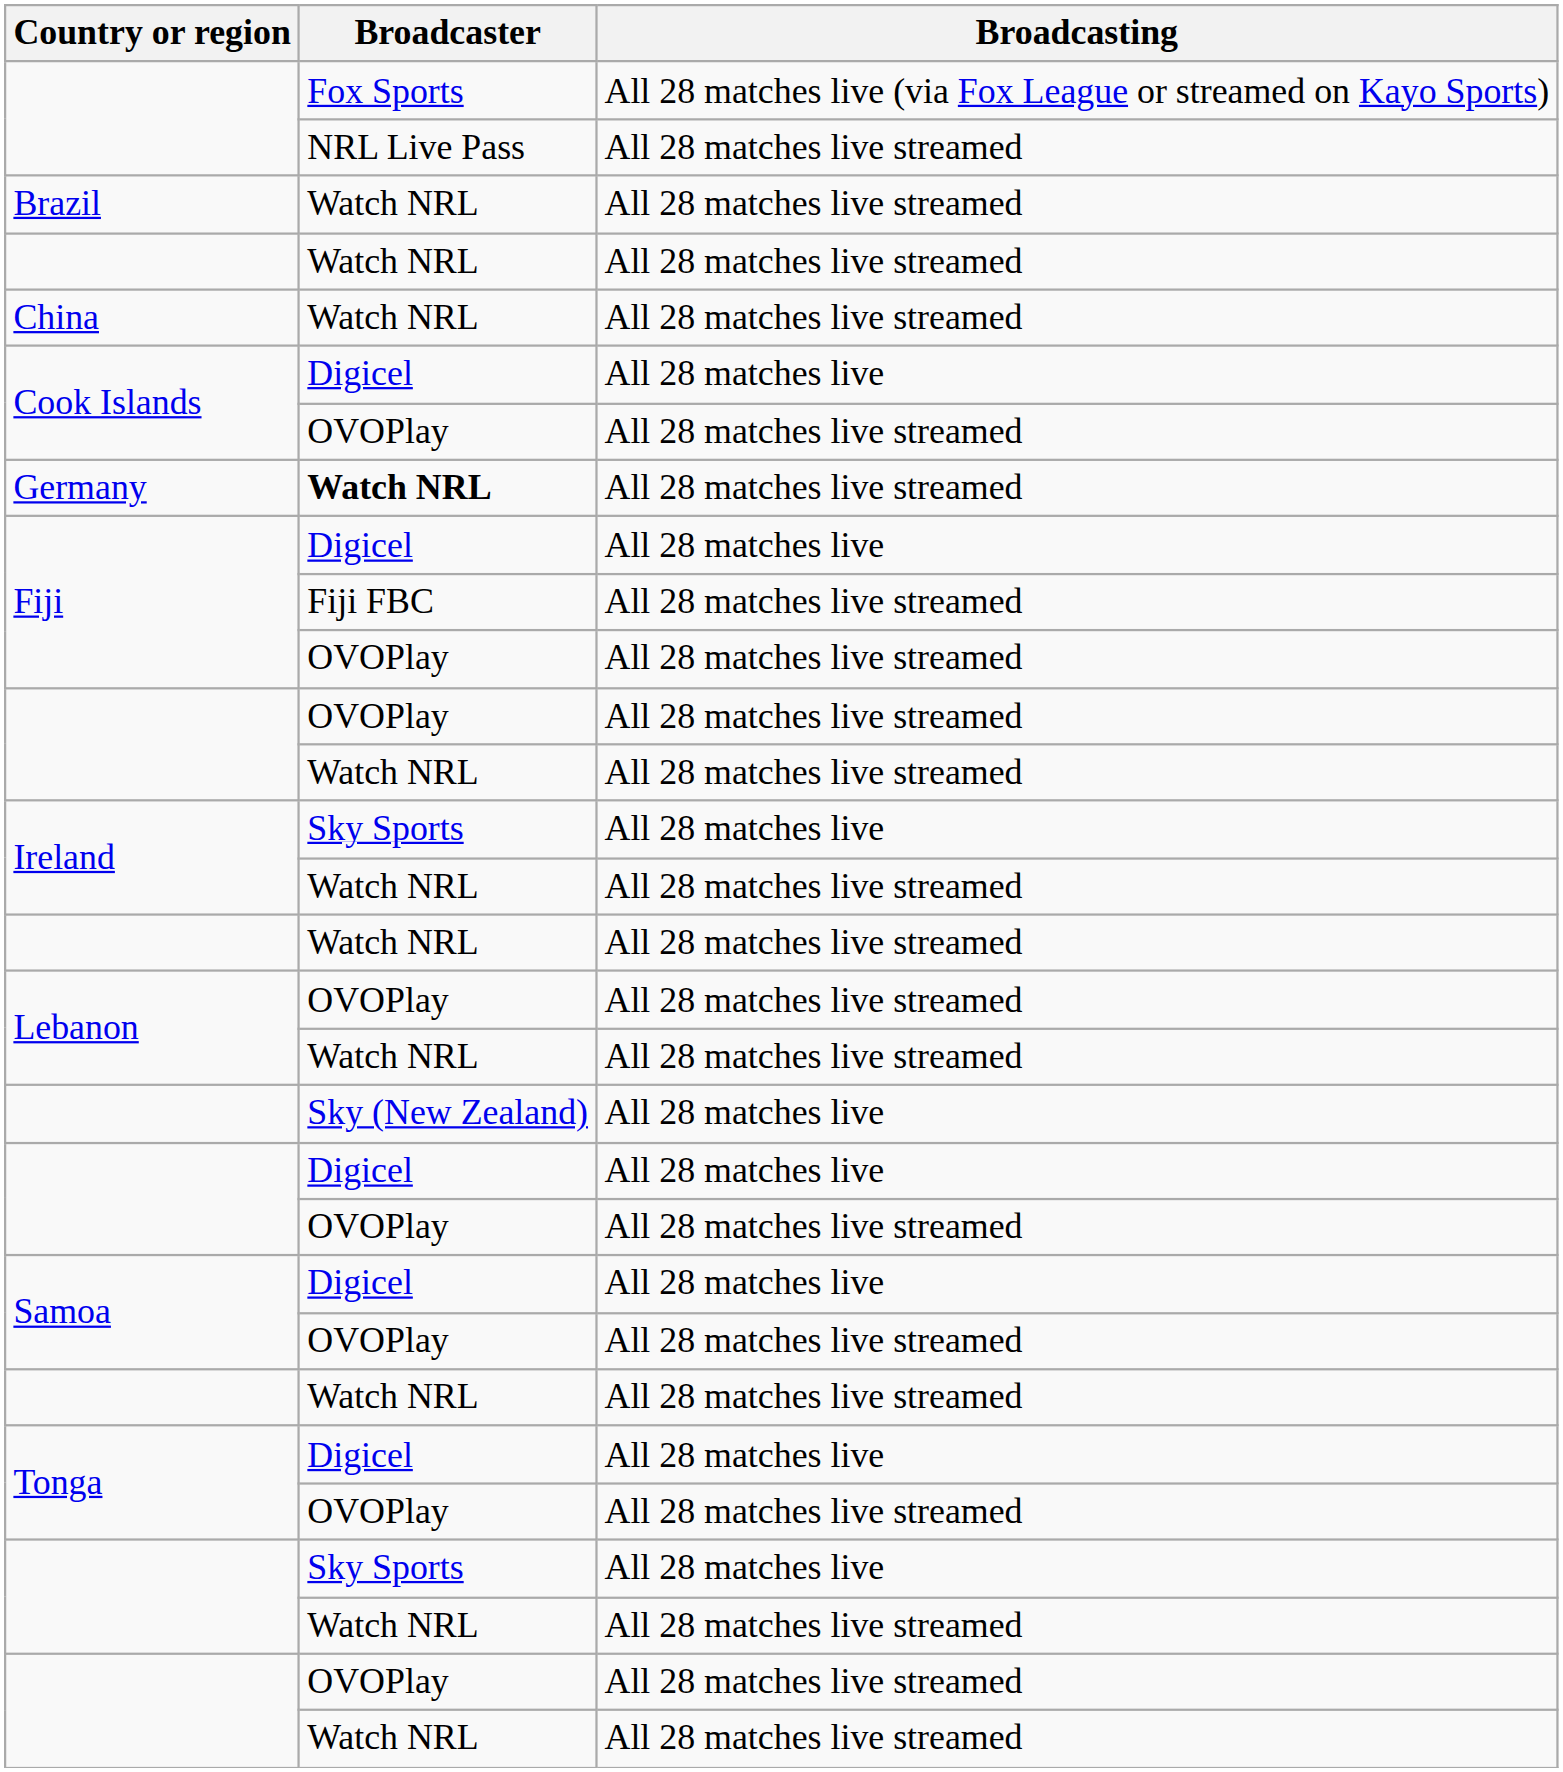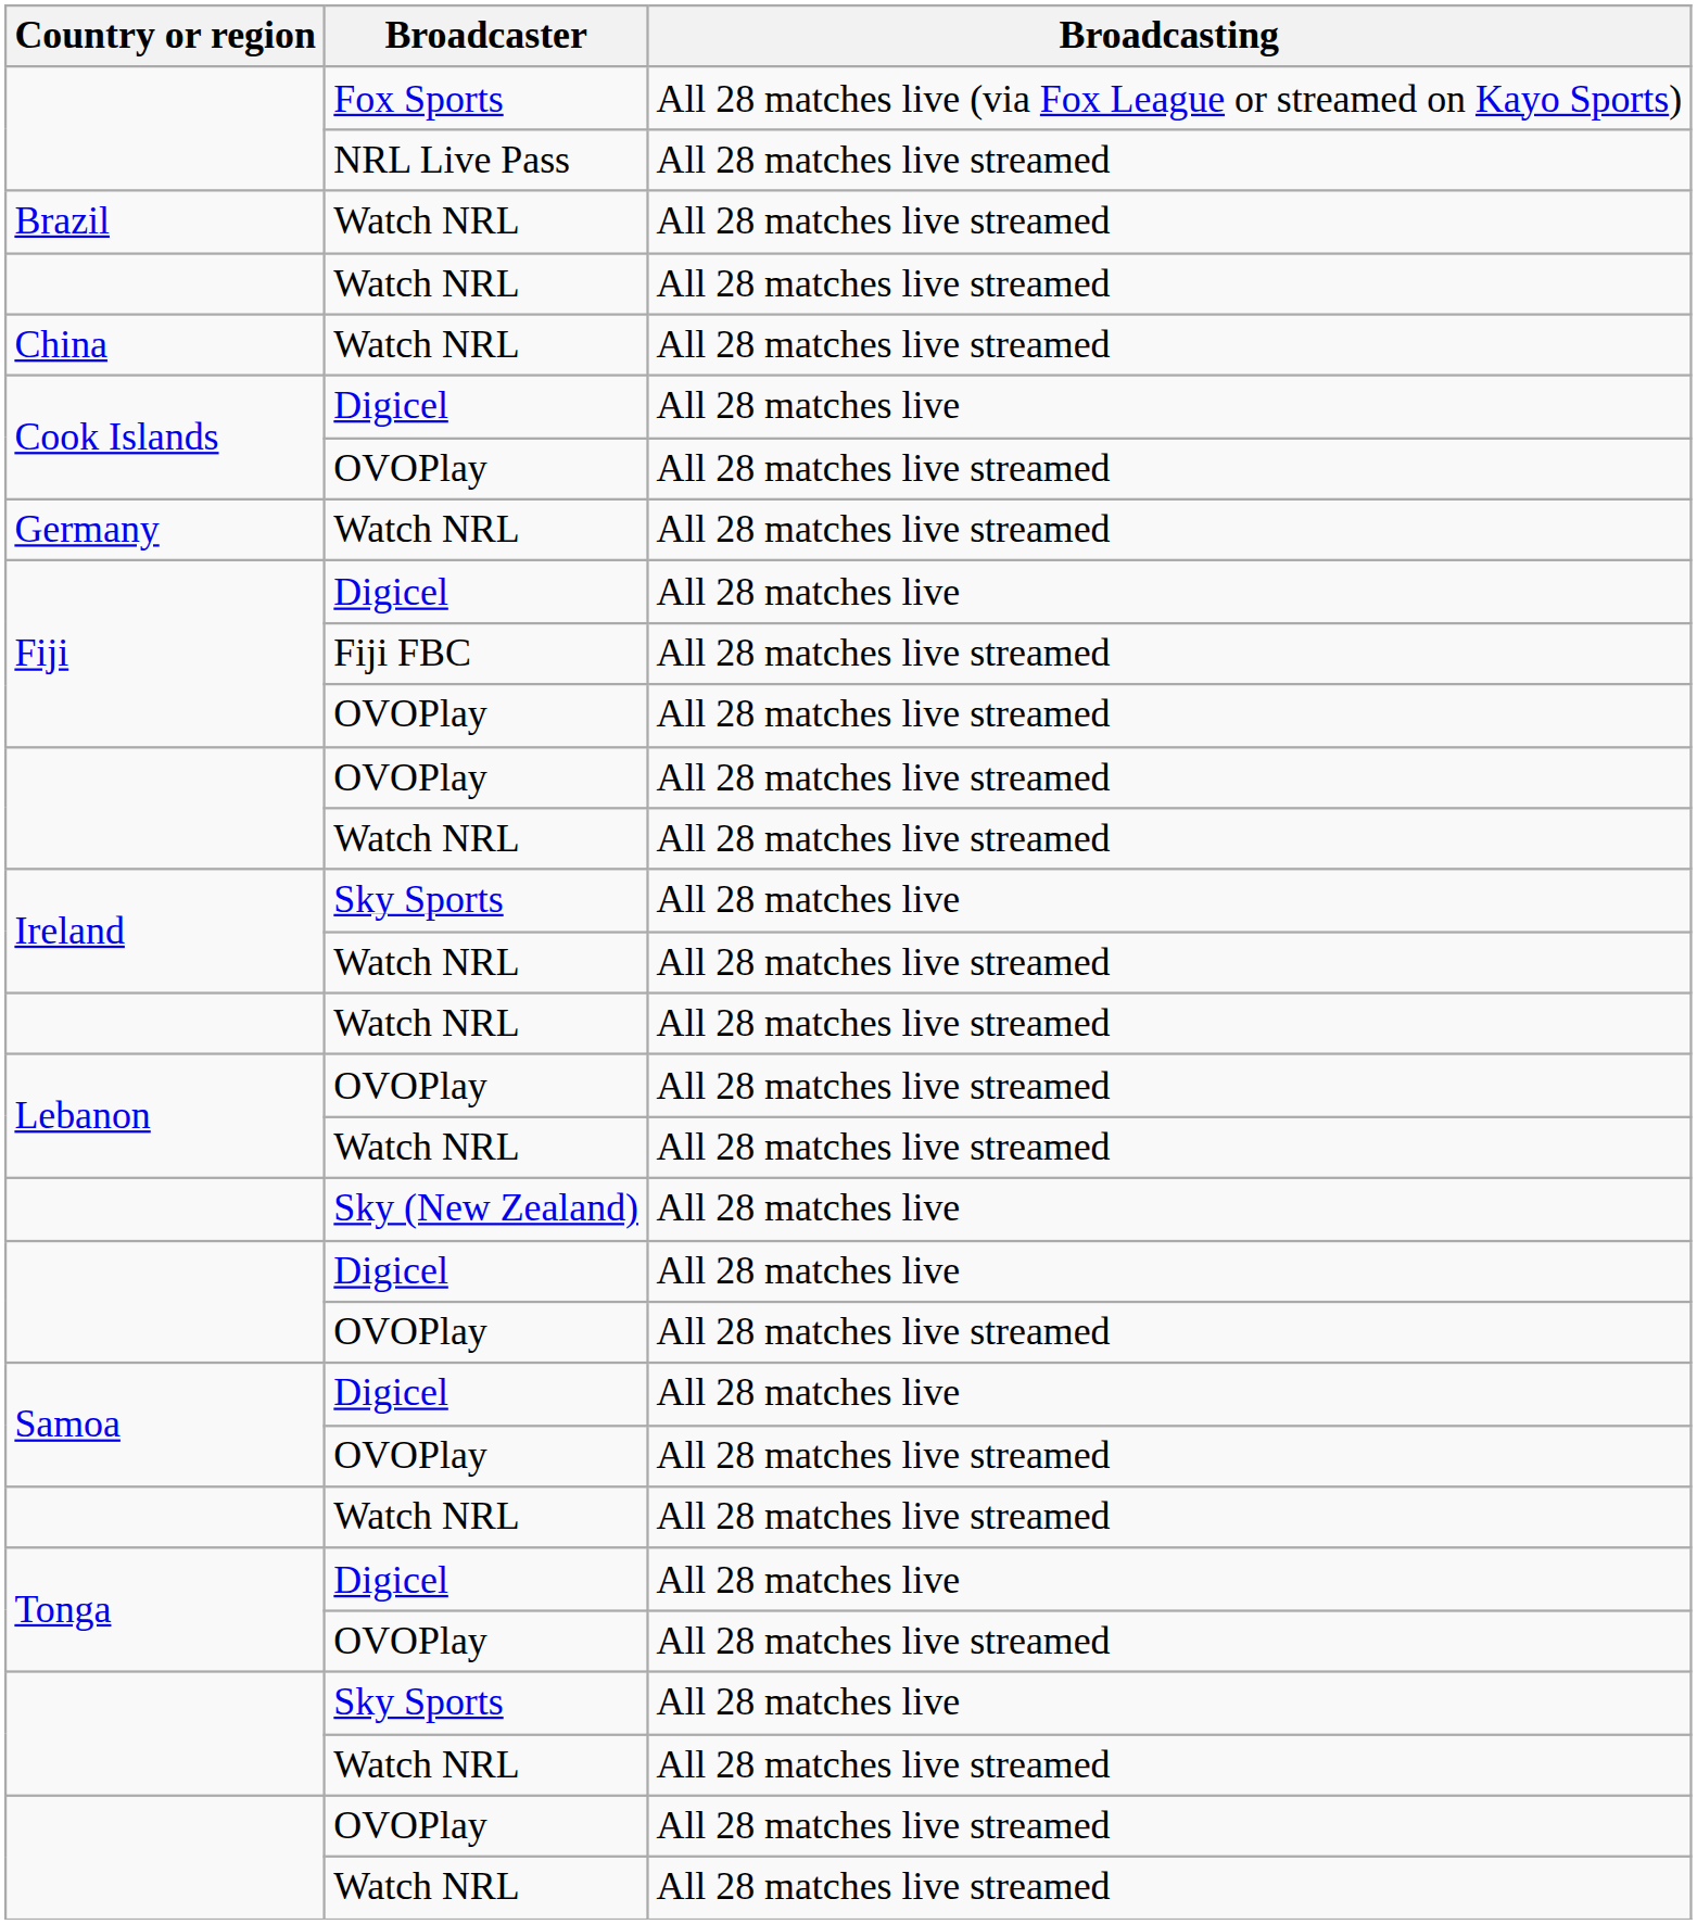row 9 | Broadcaster: bold -> normal
